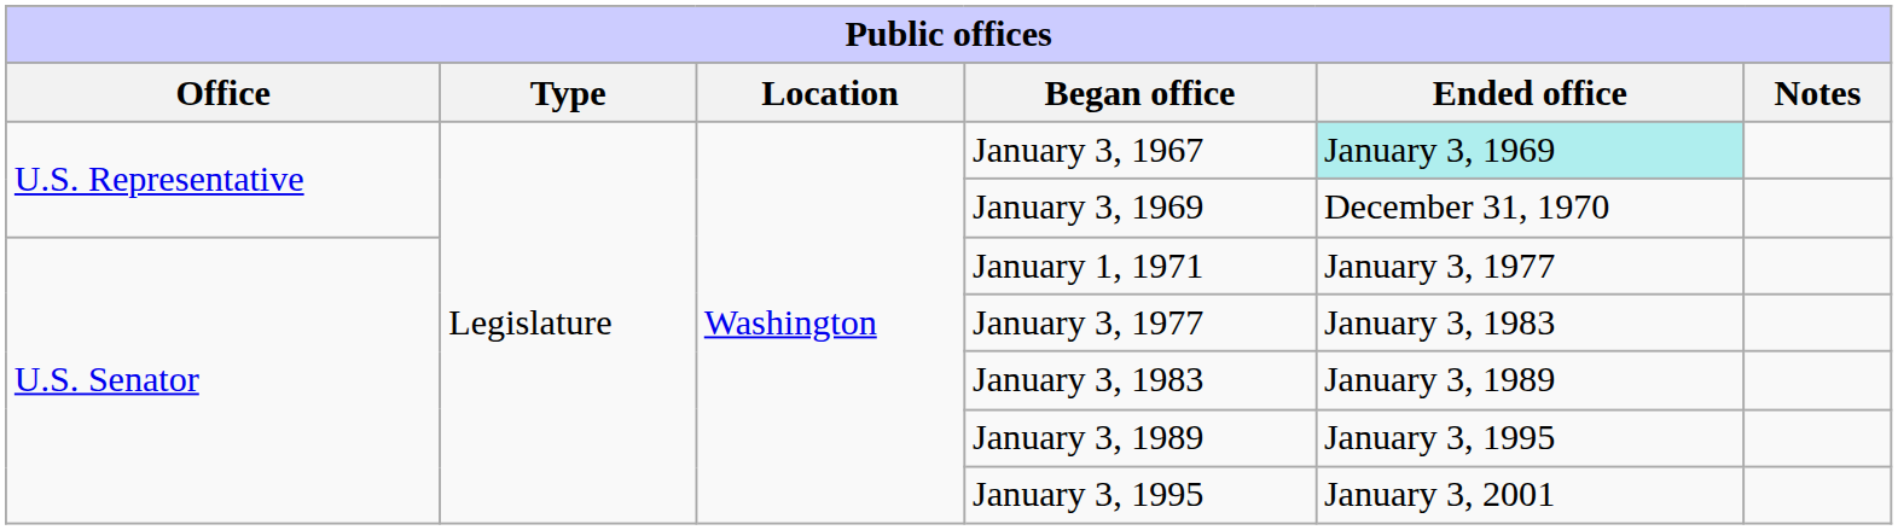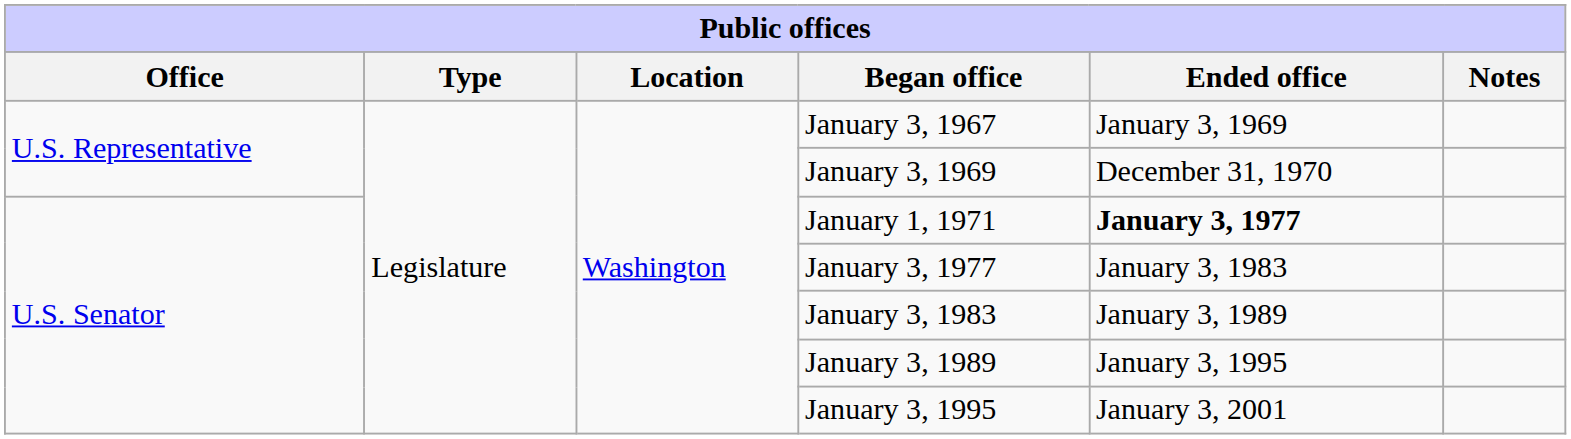January 3, 1967 | Ended office: paleturquoise background -> no background
January 1, 1971 | Ended office: normal -> bold
